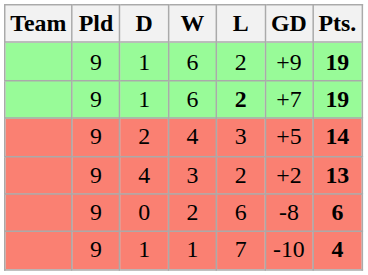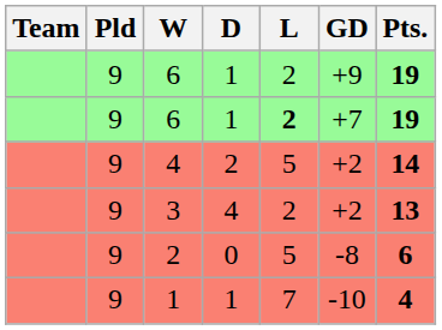columns swapped: W <-> D
row 4 | L: 3 -> 5
row 4 | GD: +5 -> +2
row 6 | L: 6 -> 5
